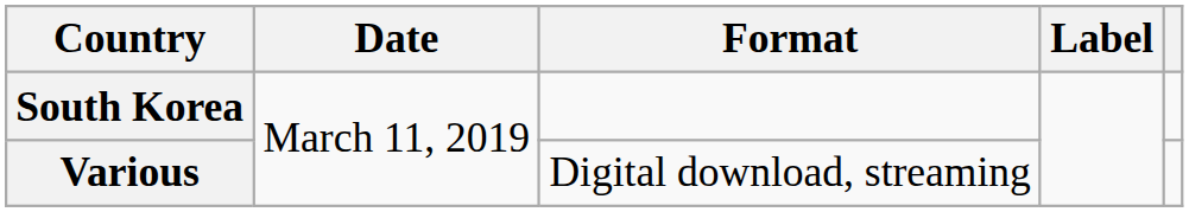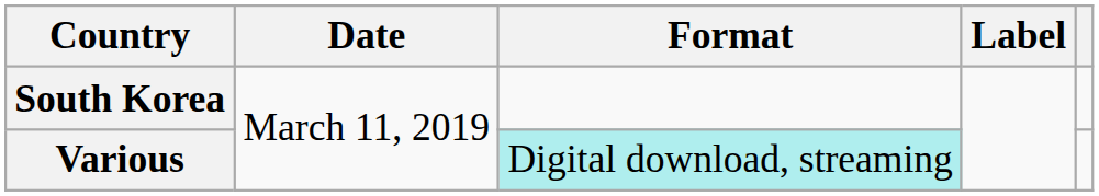Various | Format: no background -> paleturquoise background
